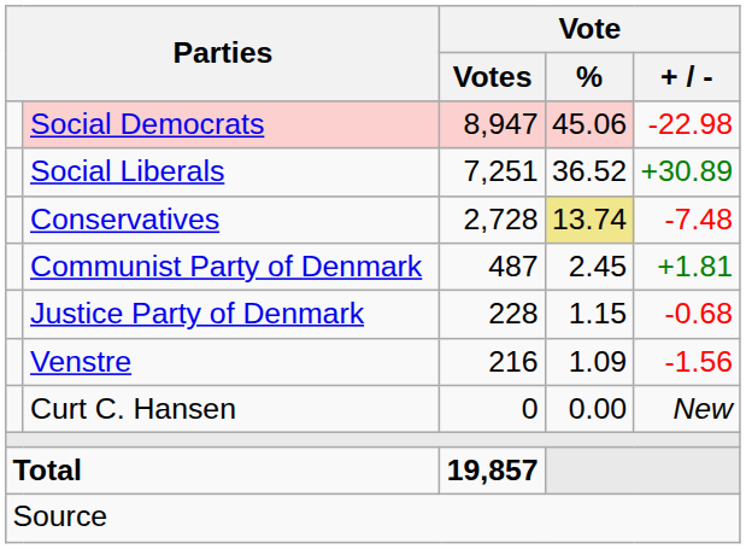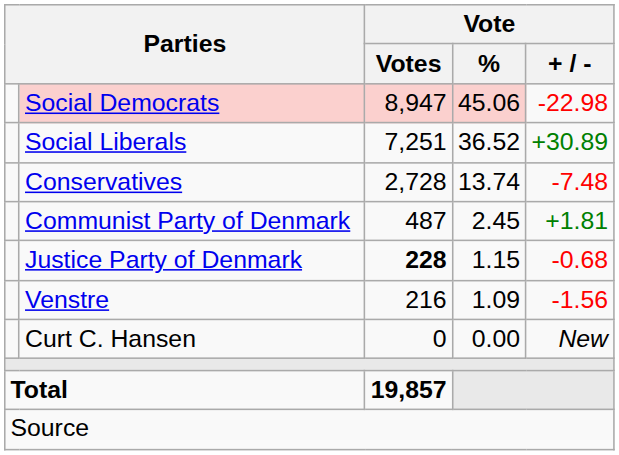Conservatives | Vote / %: khaki background -> no background
Justice Party of Denmark | Vote / Votes: normal -> bold
